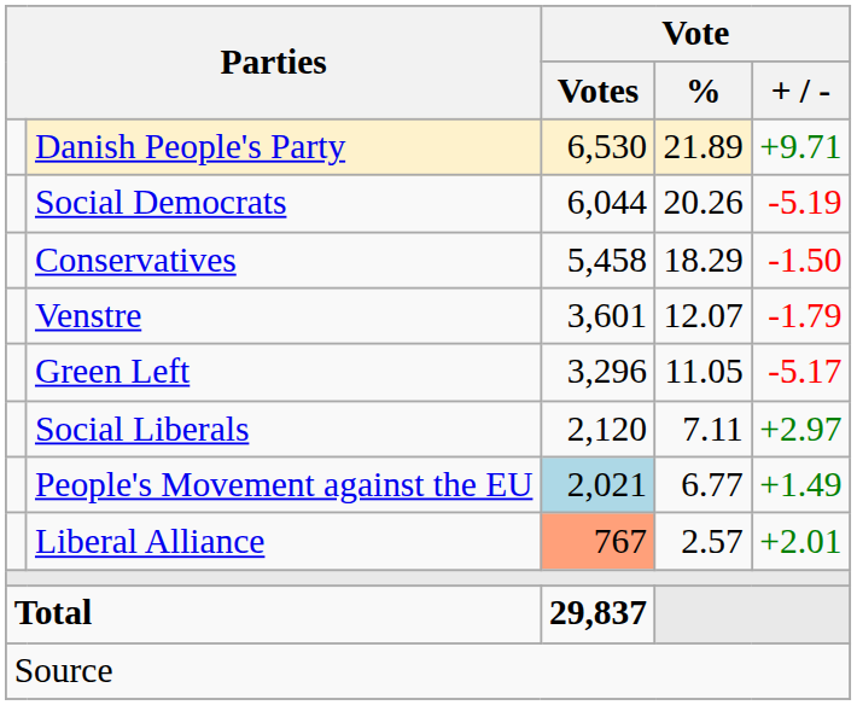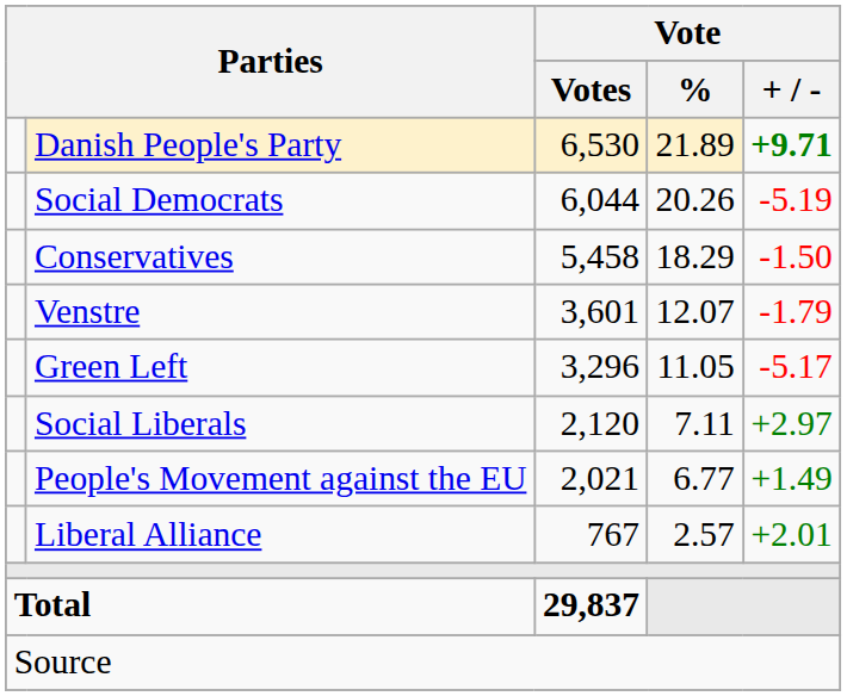Danish People's Party | Vote / + / -: normal -> bold
People's Movement against the EU | Vote / Votes: lightblue background -> no background
Liberal Alliance | Vote / Votes: lightsalmon background -> no background
